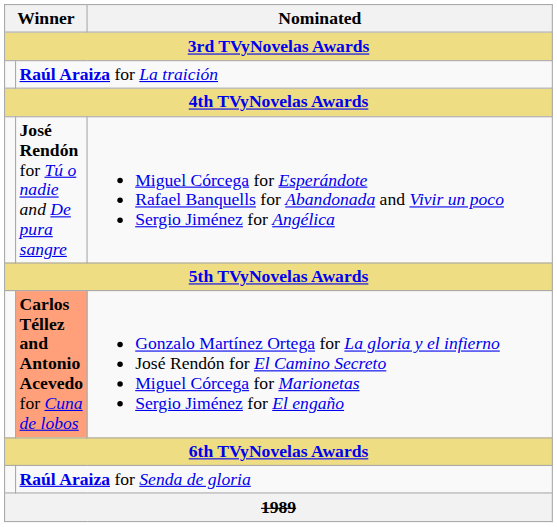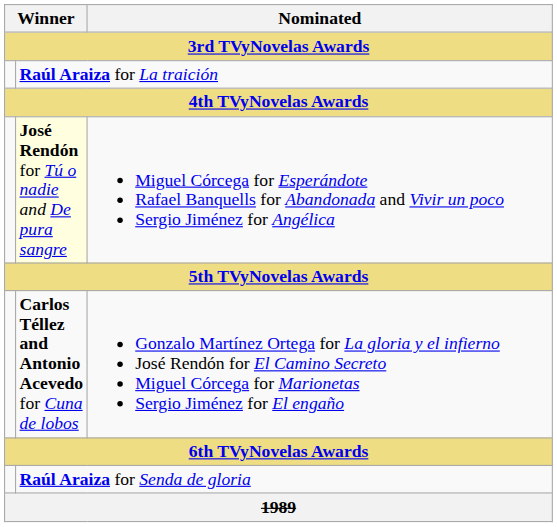José Rendón for Tú o nadie and De pura sangre | column 2: no background -> lightyellow background
Carlos Téllez and Antonio Acevedo for Cuna de lobos | column 2: lightsalmon background -> no background
